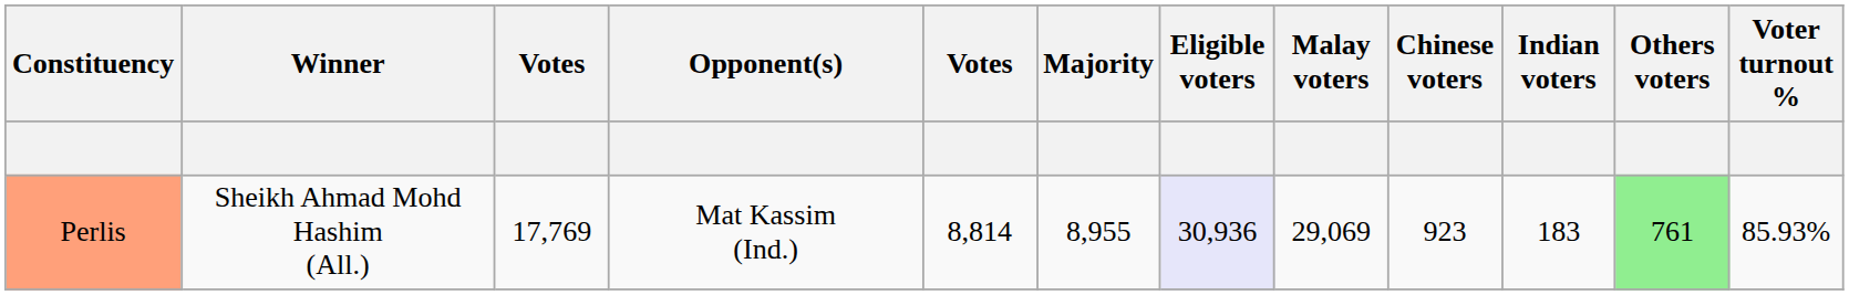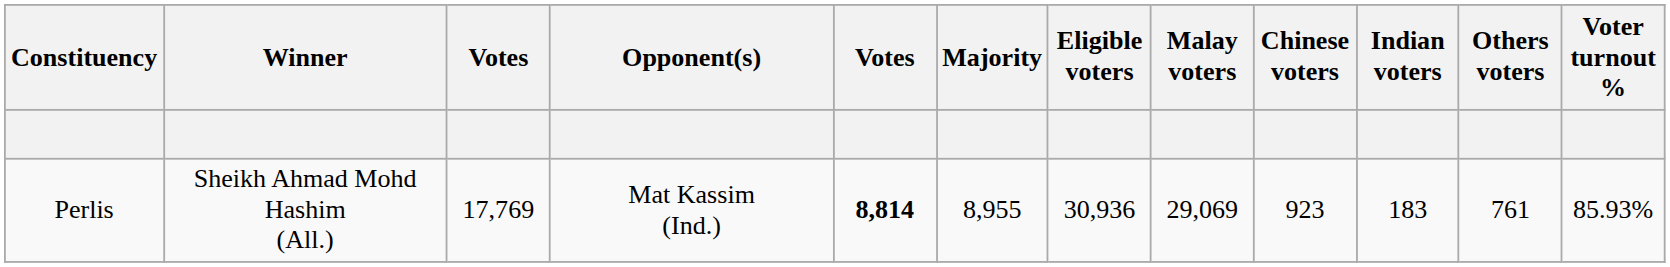row 3 | Constituency: lightsalmon background -> no background
row 3 | column 5: normal -> bold
row 3 | Eligible voters: lavender background -> no background
row 3 | Others voters: lightgreen background -> no background
